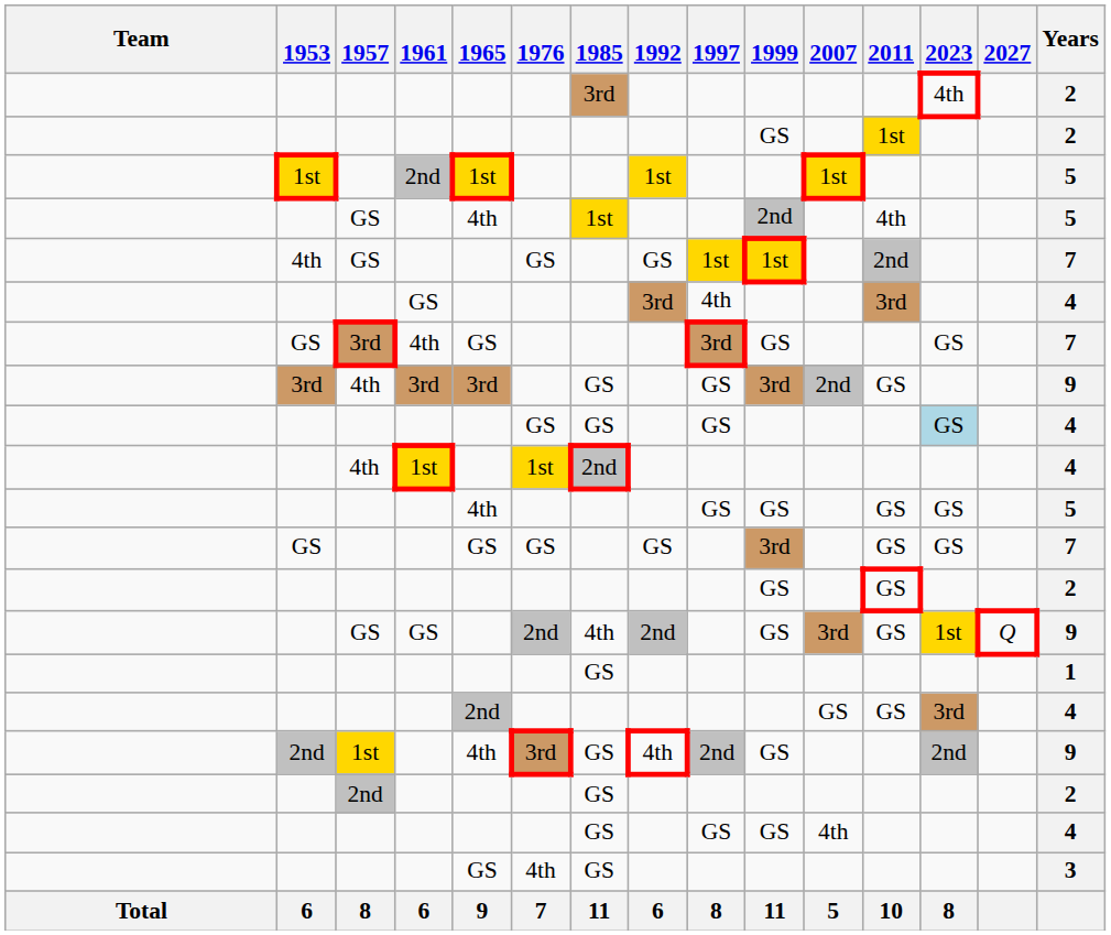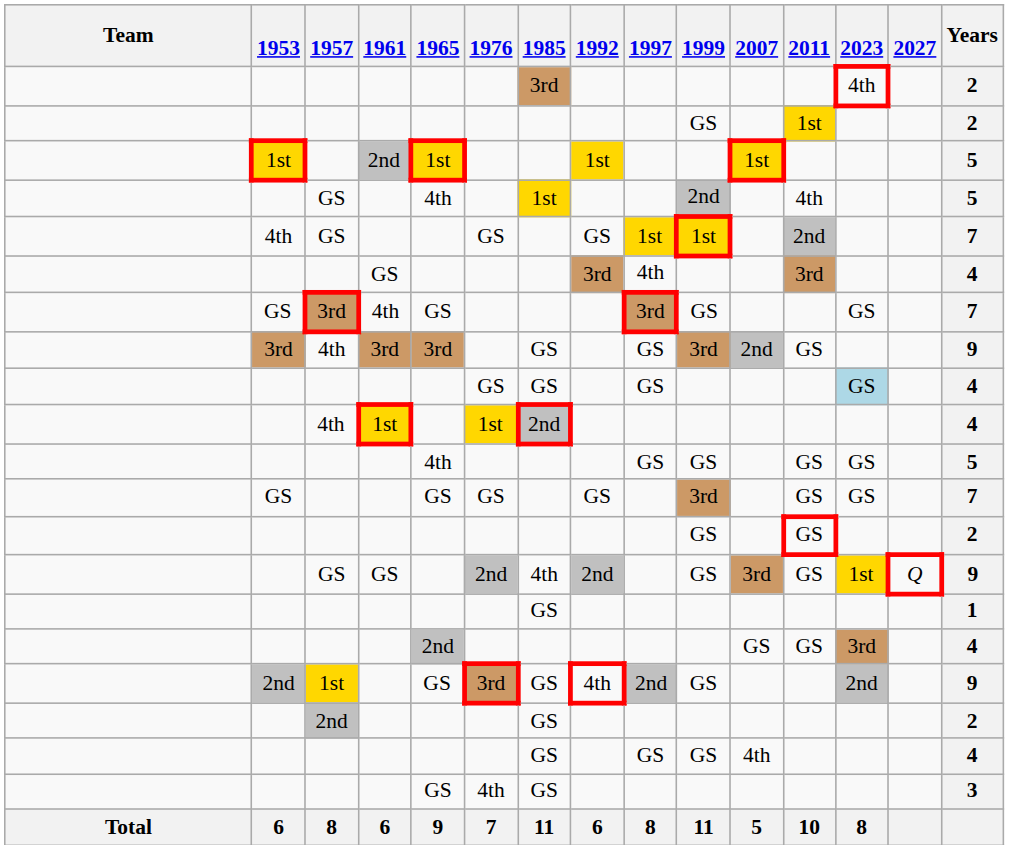row 18 | 1965: 4th -> GS
